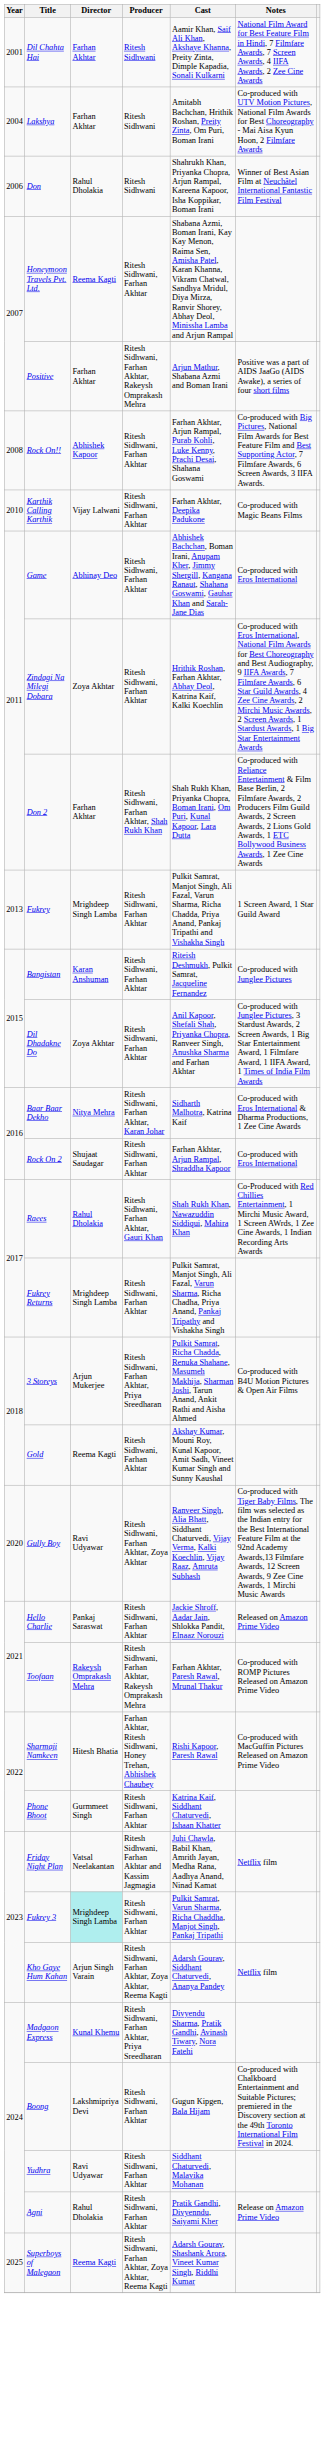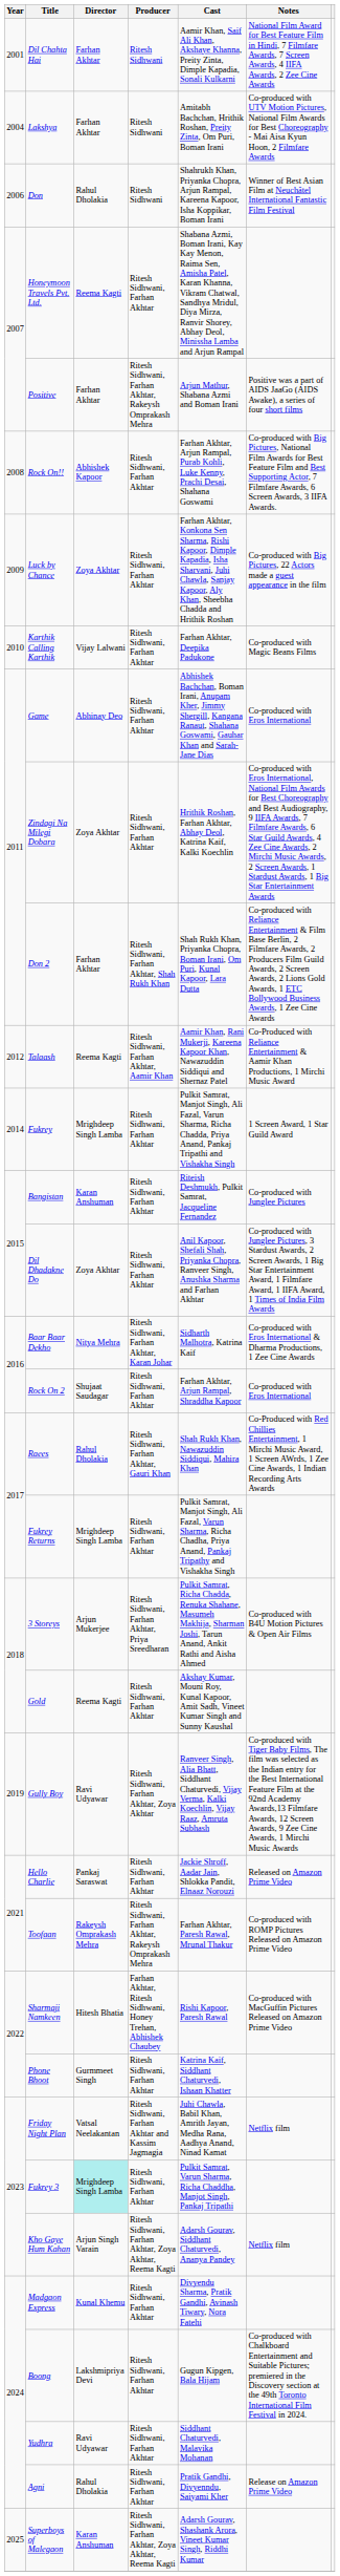+ row: 2009 | Luck by Chance | Zoya Akhtar | Ritesh Sidhwani, Farhan Akhtar | Farhan Akhtar, Konkona Sen Sharma, Rishi Kapoor, Dimple Kapadia, Isha Sharvani, Juhi Chawla, Sanjay Kapoor, Aly Khan, Sheebha Chadda and Hrithik Roshan | Co-produced with Big Pictures, 22 Actors made a guest appearance in the film
+ row: 2012 | Talaash | Reema Kagti | Ritesh Sidhwani, Farhan Akhtar, Aamir Khan | Aamir Khan, Rani Mukerji, Kareena Kapoor Khan, Nawazuddin Siddiqui and Shernaz Patel | Co-Produced with Reliance Entertainment & Aamir Khan Productions, 1 Mirchi Music Award
Fukrey | Year: 2013 -> 2014
Gully Boy | Year: 2020 -> 2019
Madgaon Express | Producer: Ritesh Sidhwani, Farhan Akhtar, Priya Sreedharan -> Ritesh Sidhwani, Farhan Akhtar
Superboys of Malegaon | Director: Reema Kagti -> Karan Anshuman
